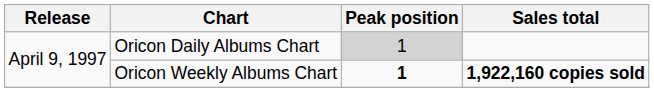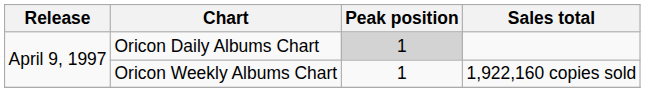Oricon Weekly Albums Chart | Peak position: bold -> normal
Oricon Weekly Albums Chart | Sales total: bold -> normal
